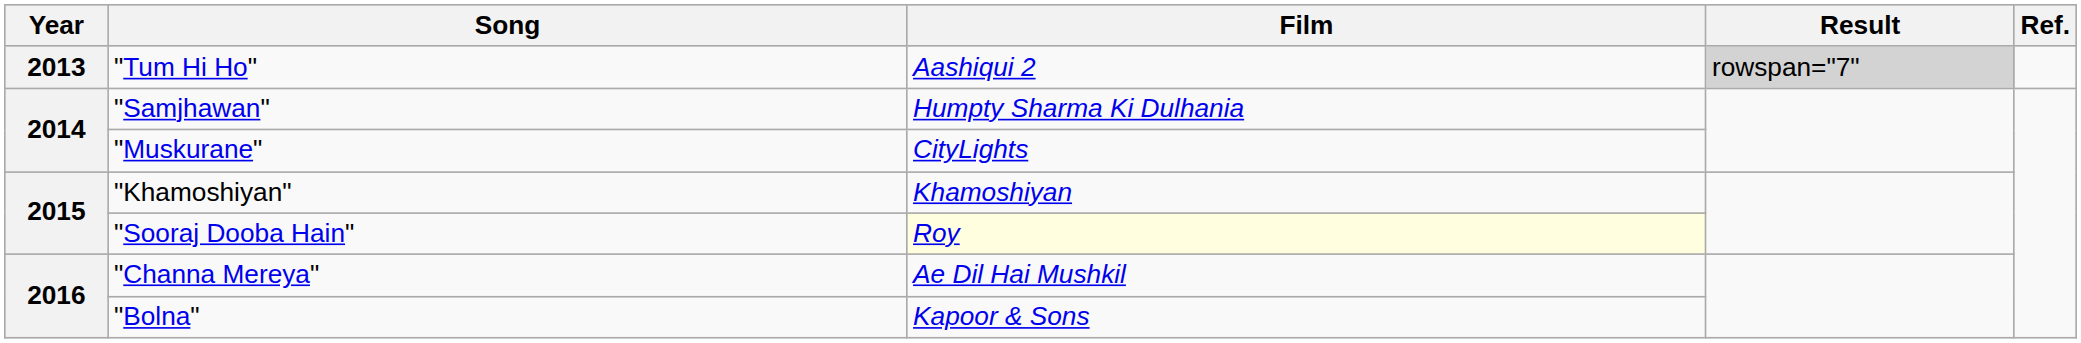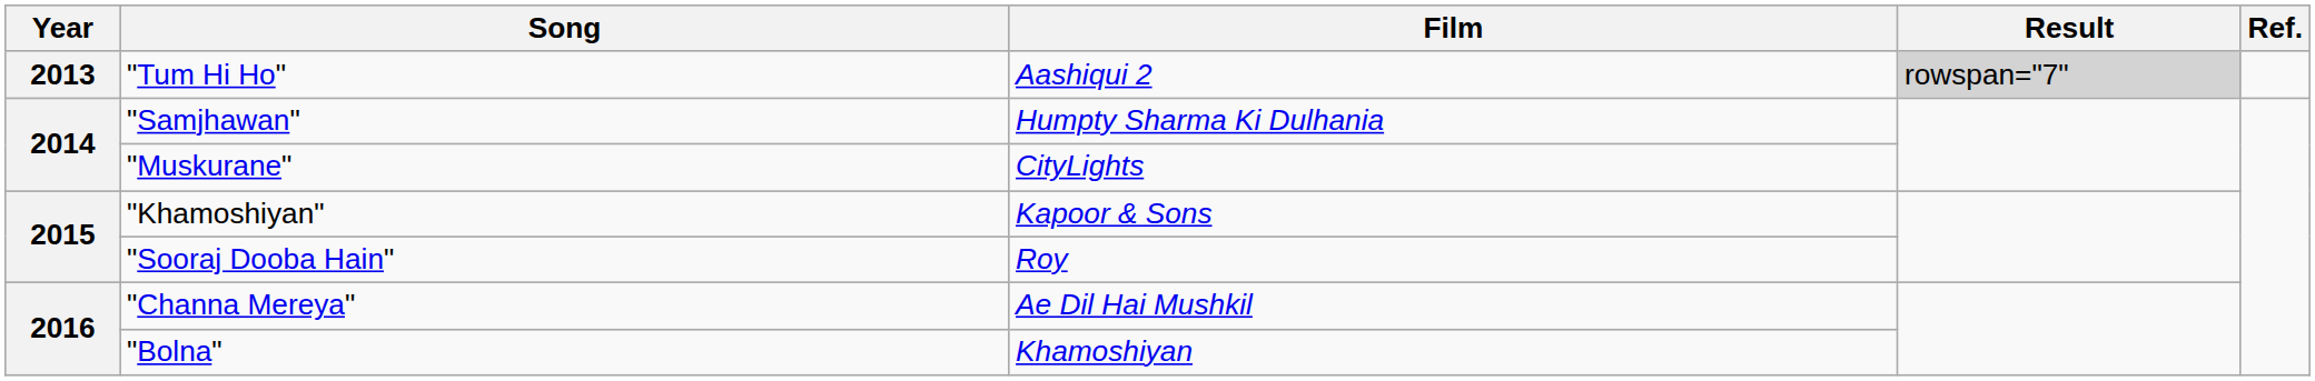"Khamoshiyan" | Film: Khamoshiyan -> Kapoor & Sons
"Sooraj Dooba Hain" | Film: lightyellow background -> no background
"Bolna" | Film: Kapoor & Sons -> Khamoshiyan
